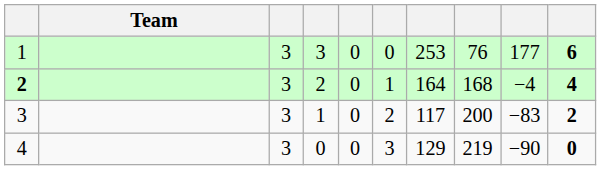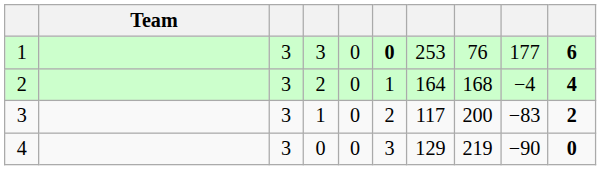row 2 | column 6: normal -> bold
row 3 | column 1: bold -> normal
